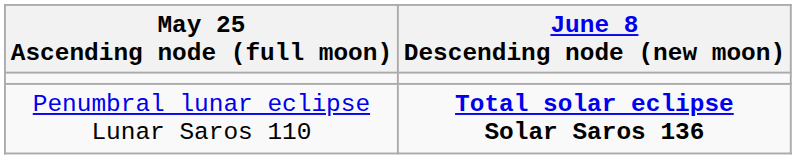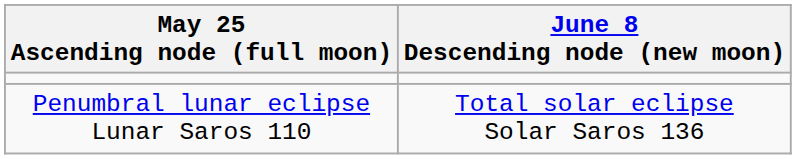row 3 | June 8 Descending node (new moon): bold -> normal
